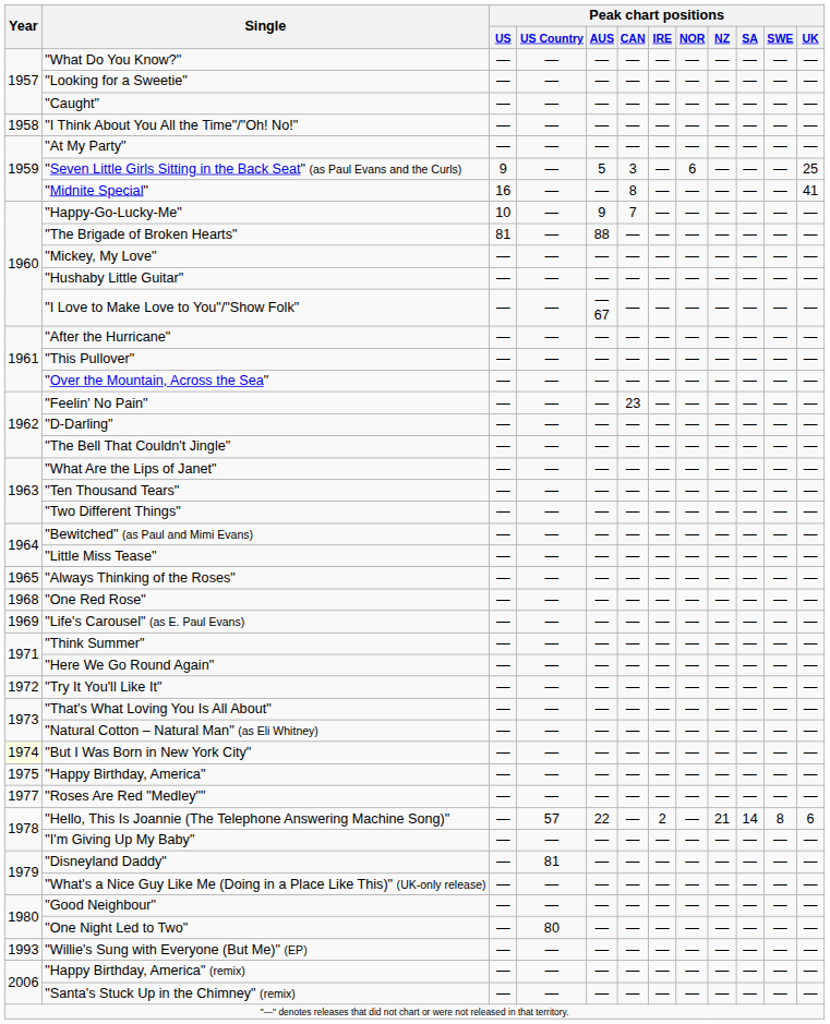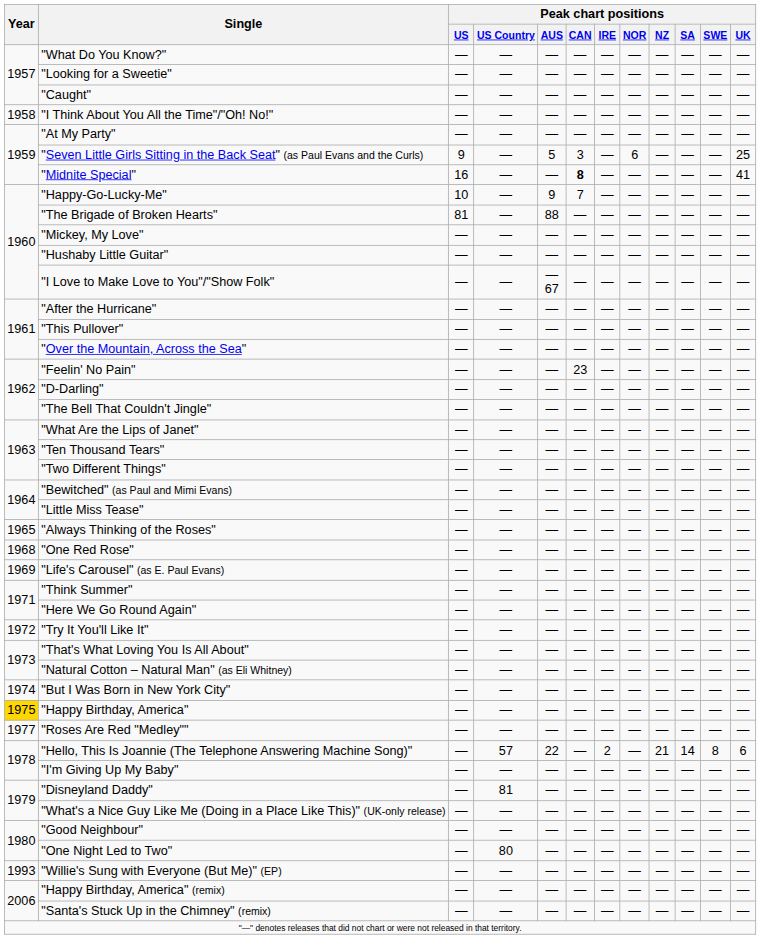"Midnite Special" | Peak chart positions / CAN: normal -> bold
"But I Was Born in New York City" | Year: lightyellow background -> no background
"Happy Birthday, America" | Year: no background -> gold background
